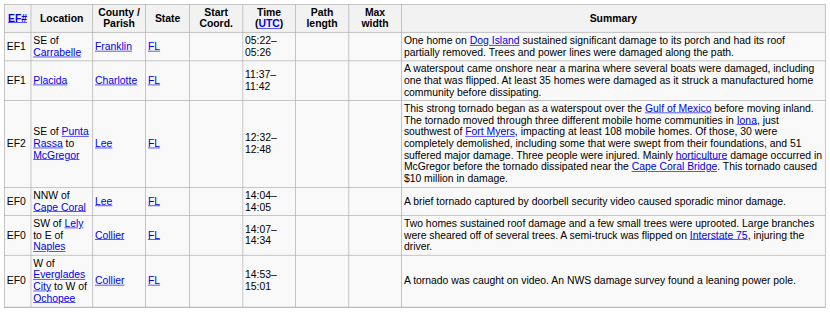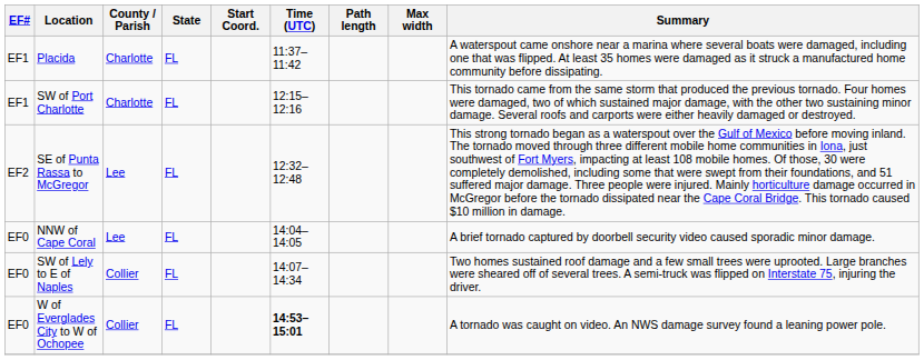- row: EF1 | SE of Carrabelle | Franklin | FL | 05:22–05:26 | One home on Dog Island sustained significant damage to its porch and had its roof partially removed. Trees and power lines were damaged along the path.
+ row: EF1 | SW of Port Charlotte | Charlotte | FL | 12:15–12:16 | This tornado came from the same storm that produced the previous tornado. Four homes were damaged, two of which sustained major damage, with the other two sustaining minor damage. Several roofs and carports were either heavily damaged or destroyed.
W of Everglades City to W of Ochopee | Time (UTC): normal -> bold
